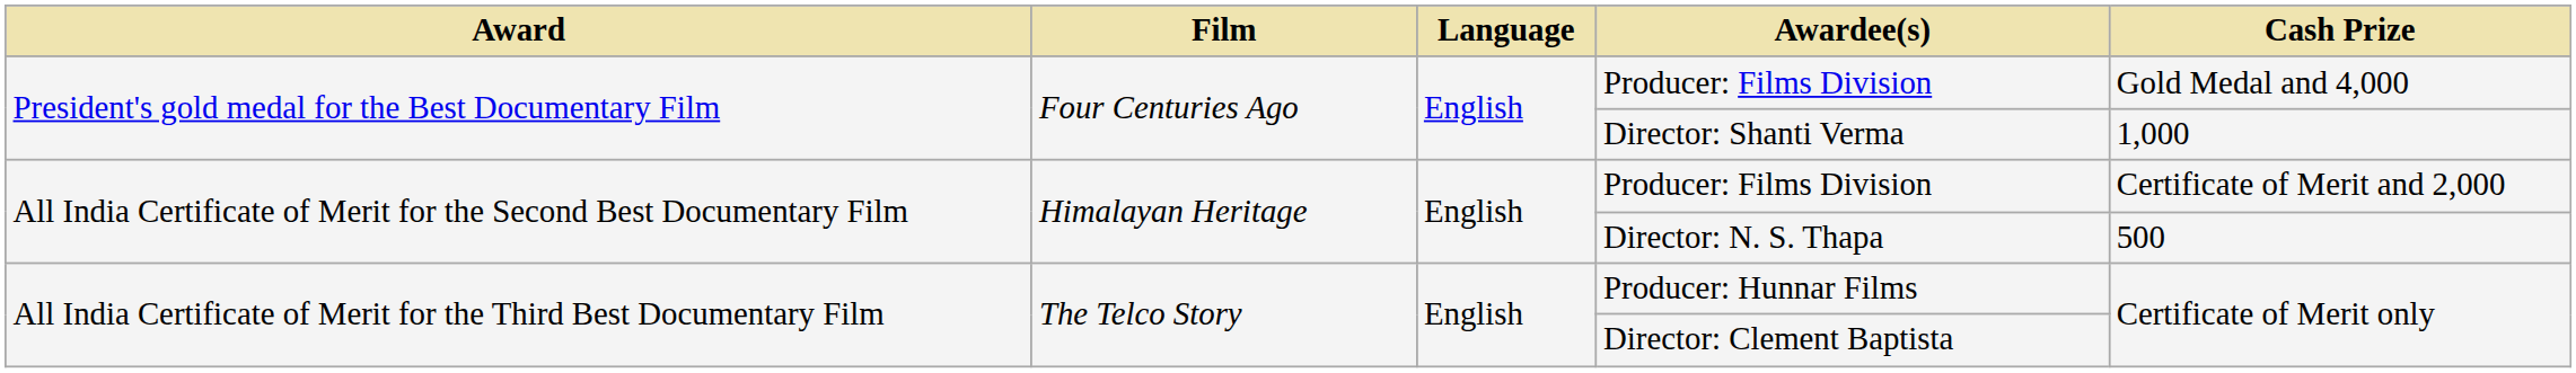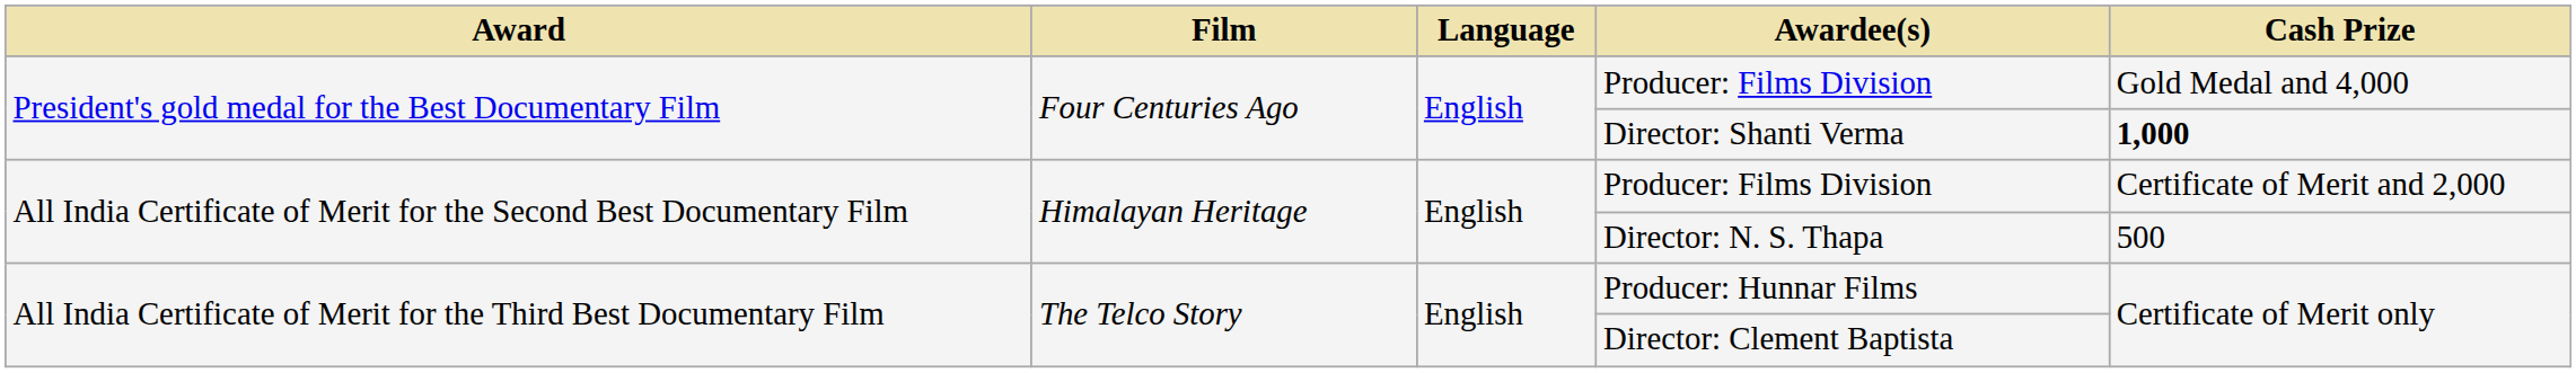Director: Shanti Verma | Cash Prize: normal -> bold
